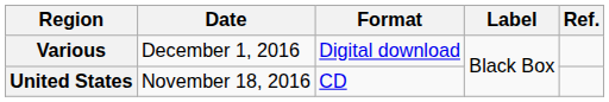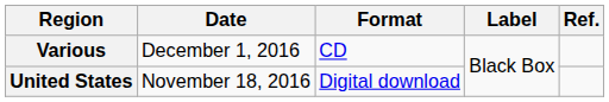Various | Format: Digital download -> CD
United States | Format: CD -> Digital download
